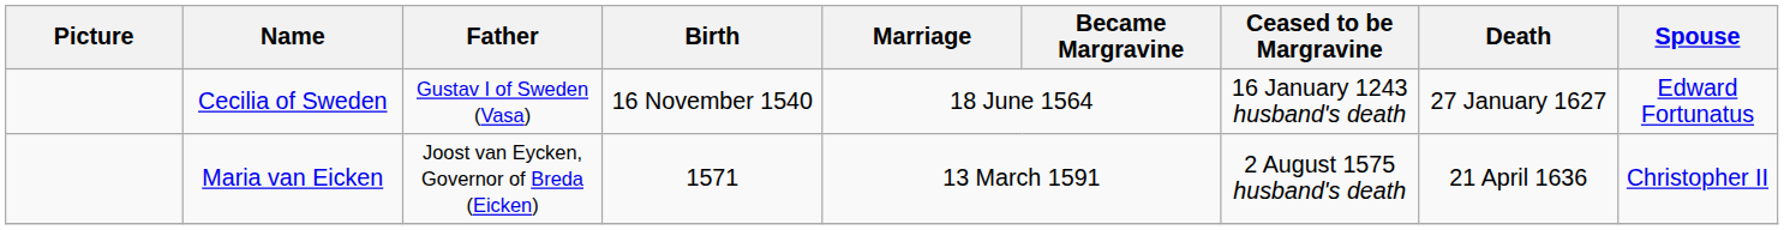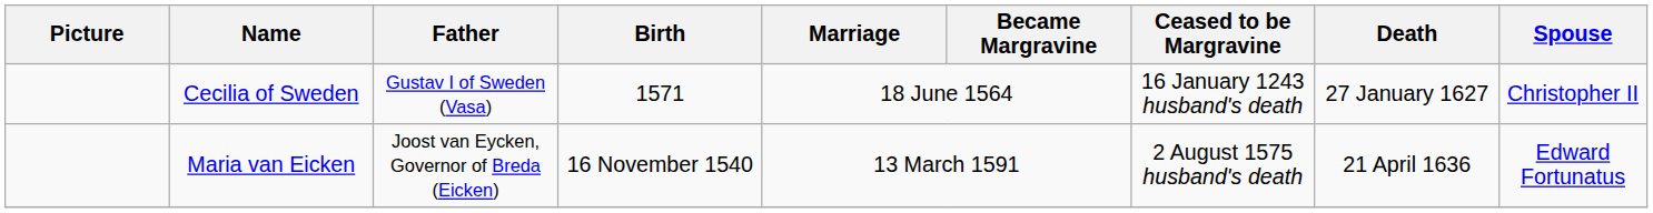Cecilia of Sweden | Birth: 16 November 1540 -> 1571
Cecilia of Sweden | Spouse: Edward Fortunatus -> Christopher II
Maria van Eicken | Birth: 1571 -> 16 November 1540
Maria van Eicken | Spouse: Christopher II -> Edward Fortunatus
